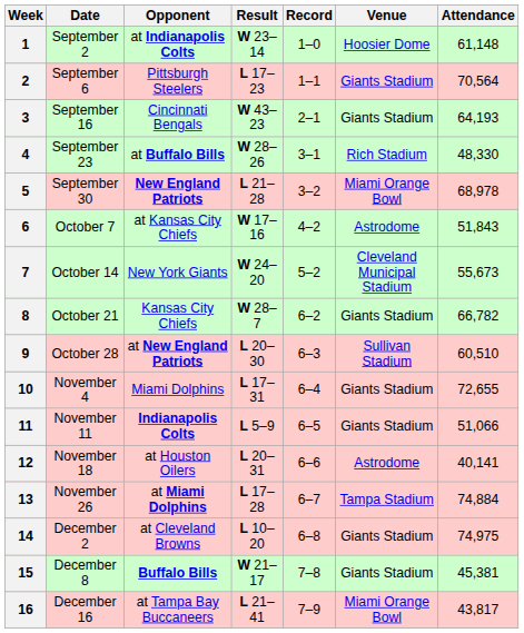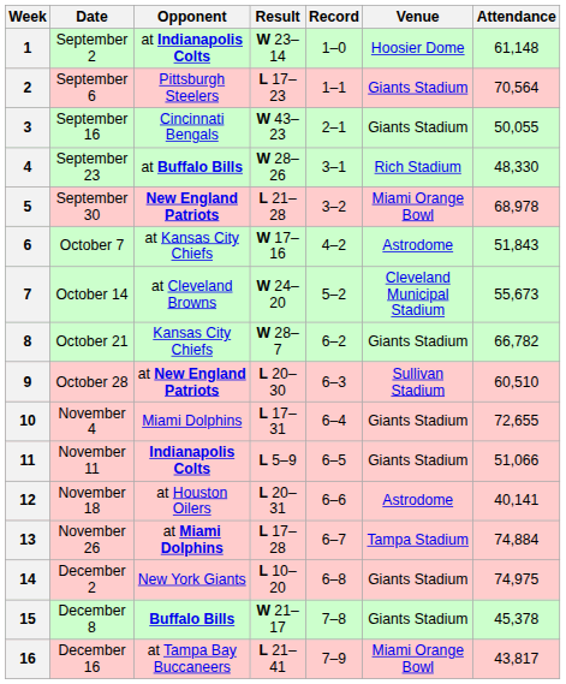3 | Attendance: 64,193 -> 50,055
7 | Opponent: New York Giants -> at Cleveland Browns
14 | Opponent: at Cleveland Browns -> New York Giants
15 | Attendance: 45,381 -> 45,378
